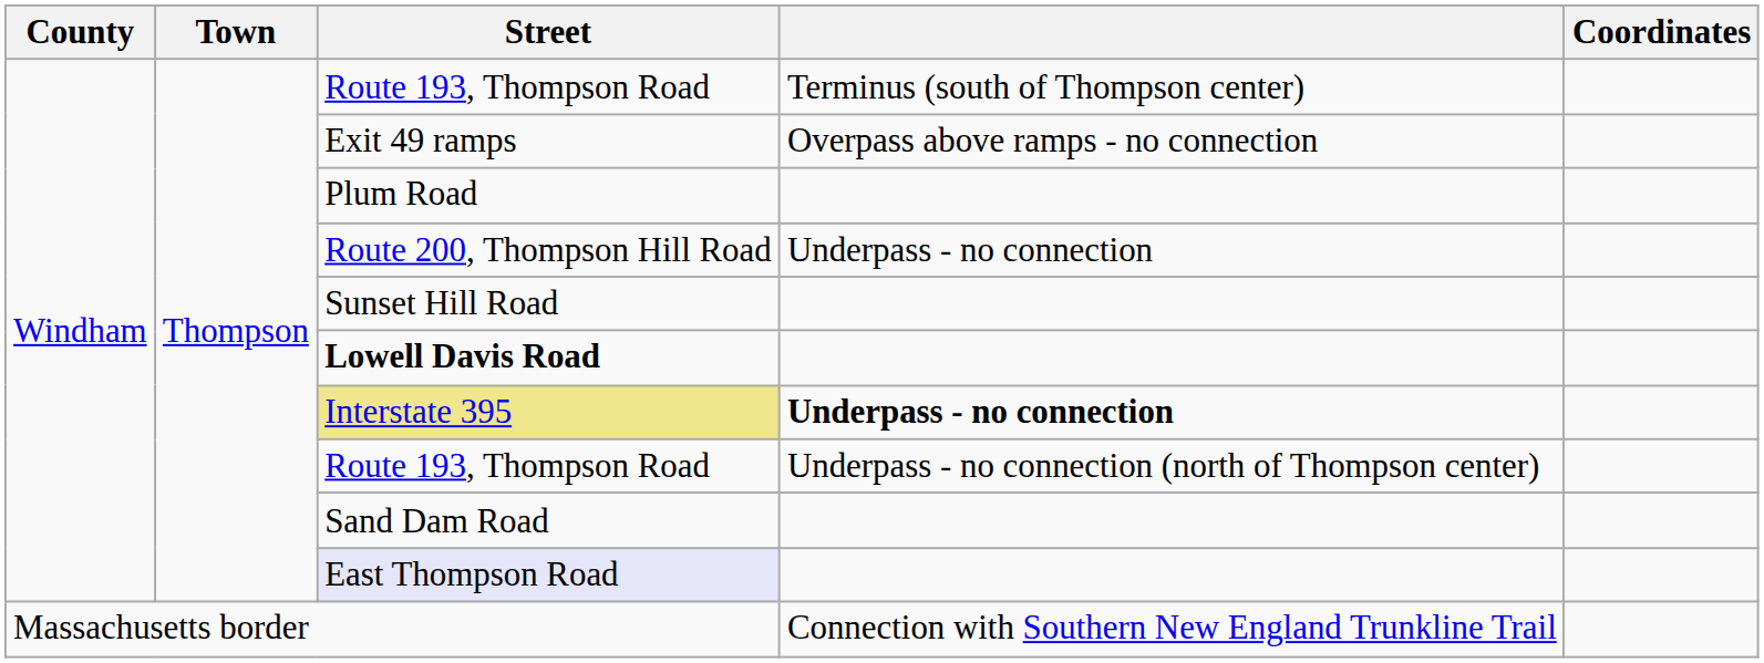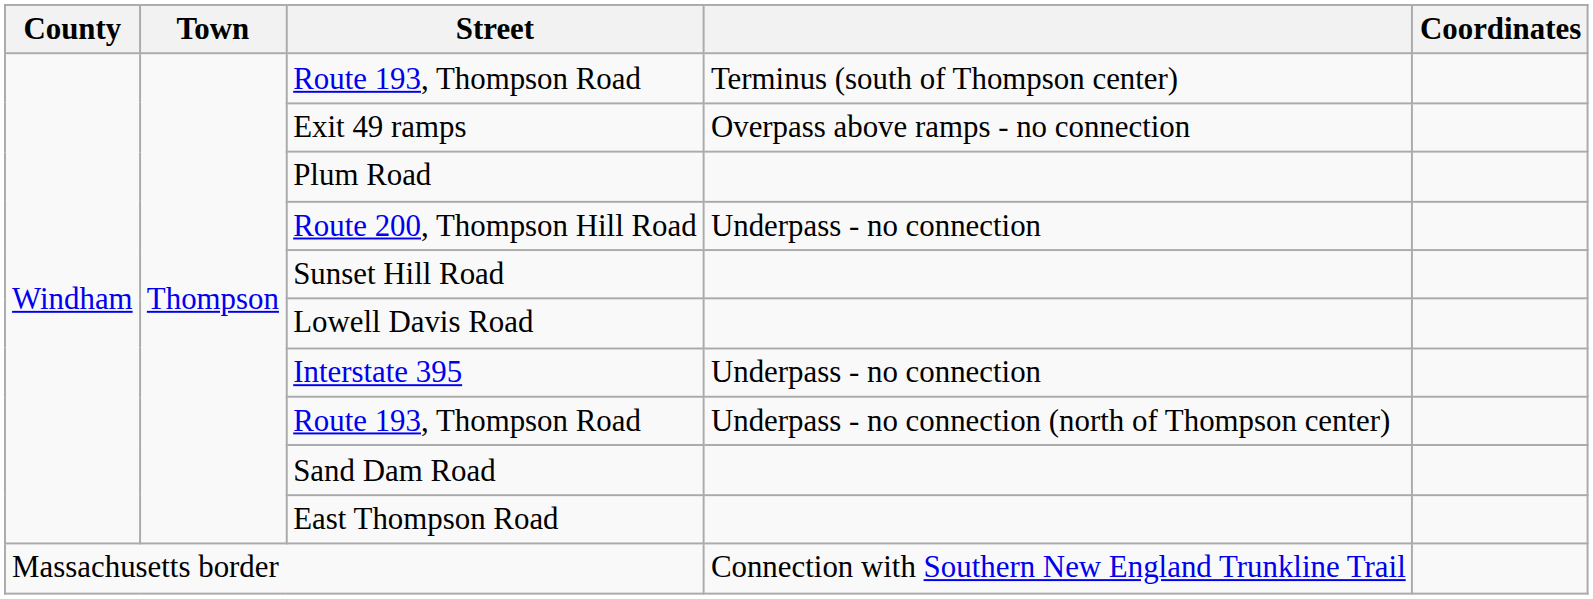Lowell Davis Road | Street: bold -> normal
Interstate 395 | Street: khaki background -> no background
Interstate 395 | column 4: bold -> normal
East Thompson Road | Street: lavender background -> no background
